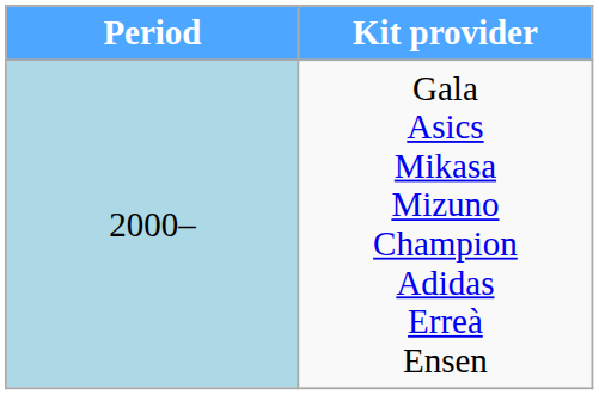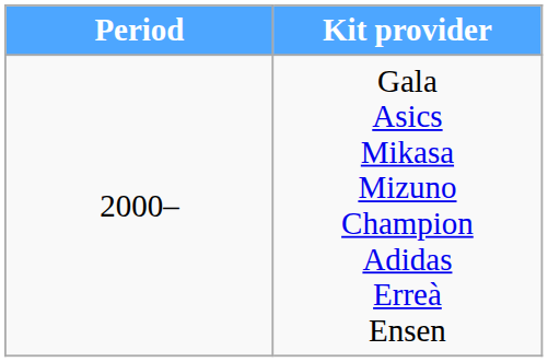Gala Asics Mikasa Mizuno Champion Adidas Erreà Ensen | Period: lightblue background -> no background
